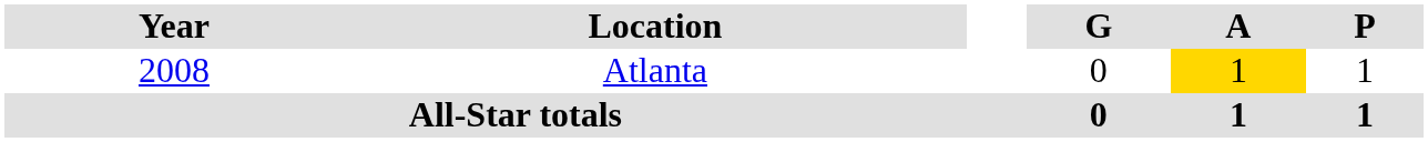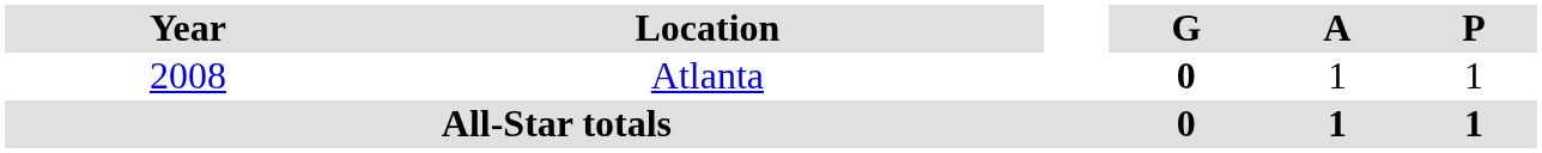Atlanta | G: normal -> bold
Atlanta | A: gold background -> no background
